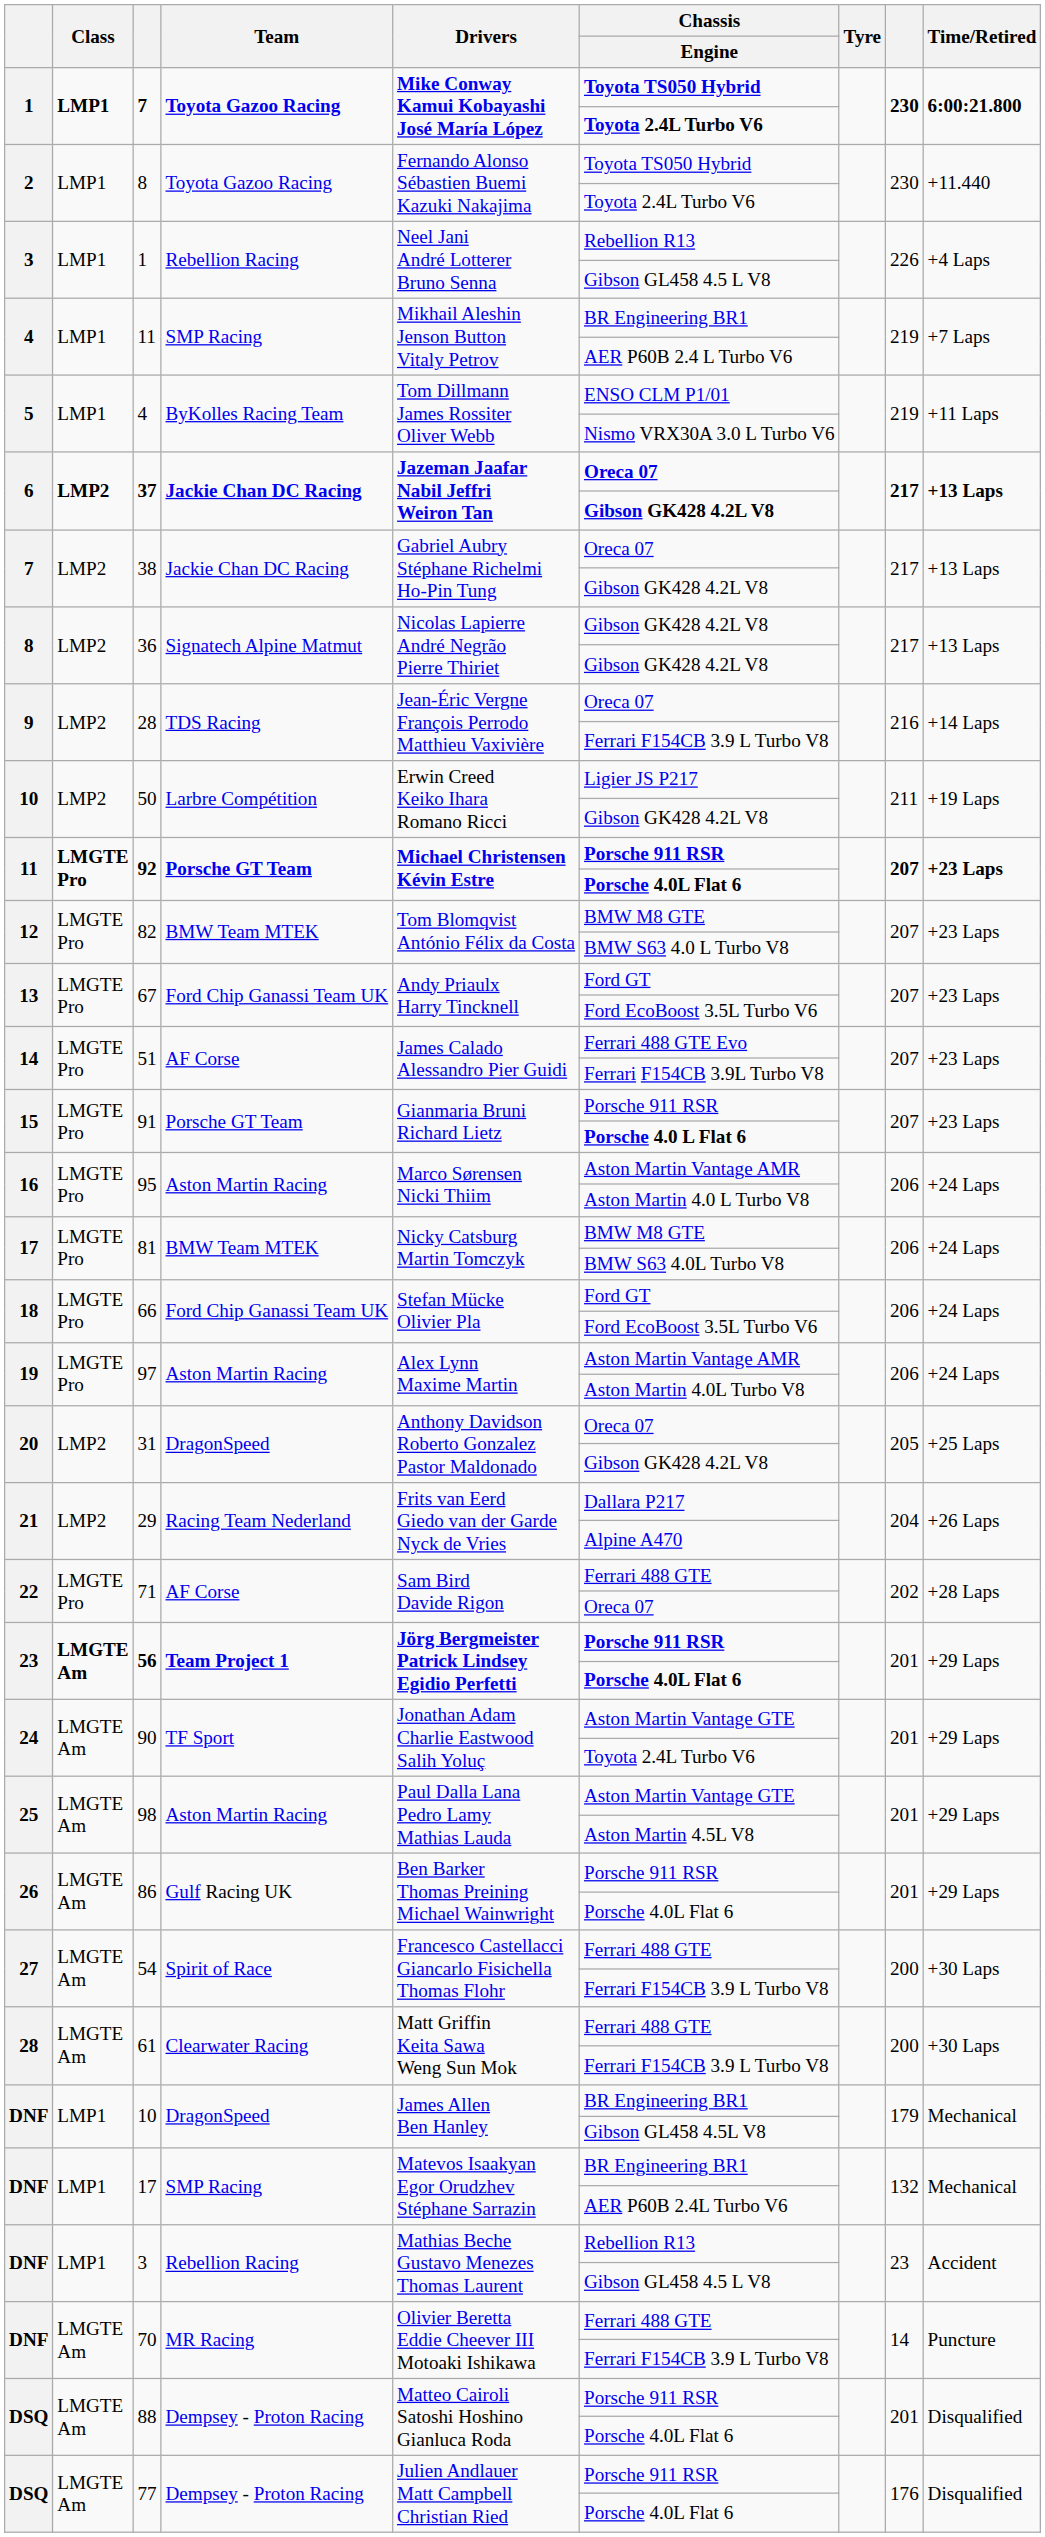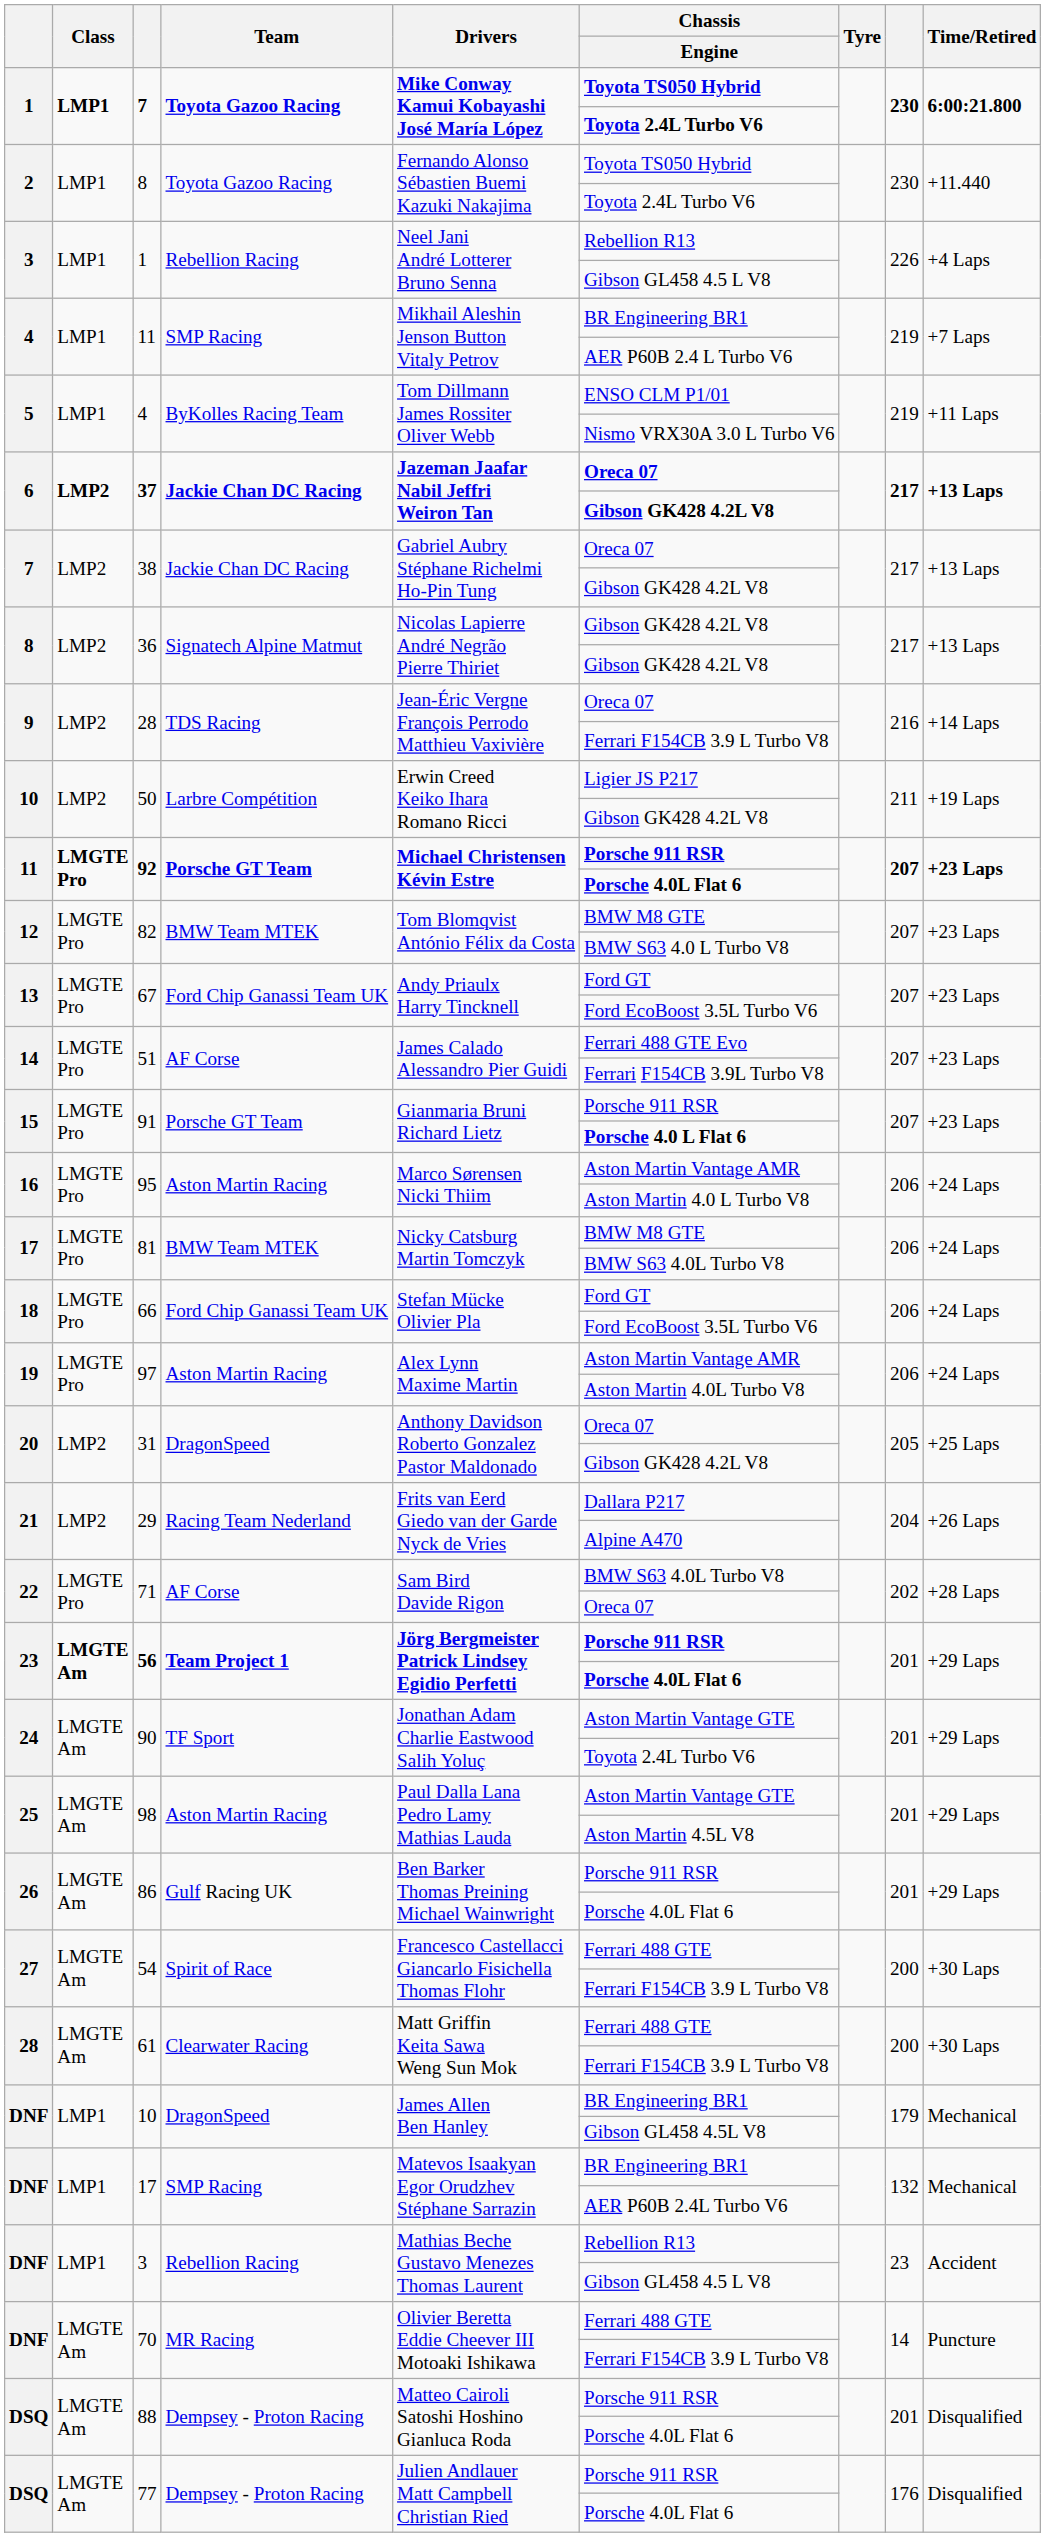row 45 | Chassis / Engine: Ferrari 488 GTE -> BMW S63 4.0L Turbo V8
